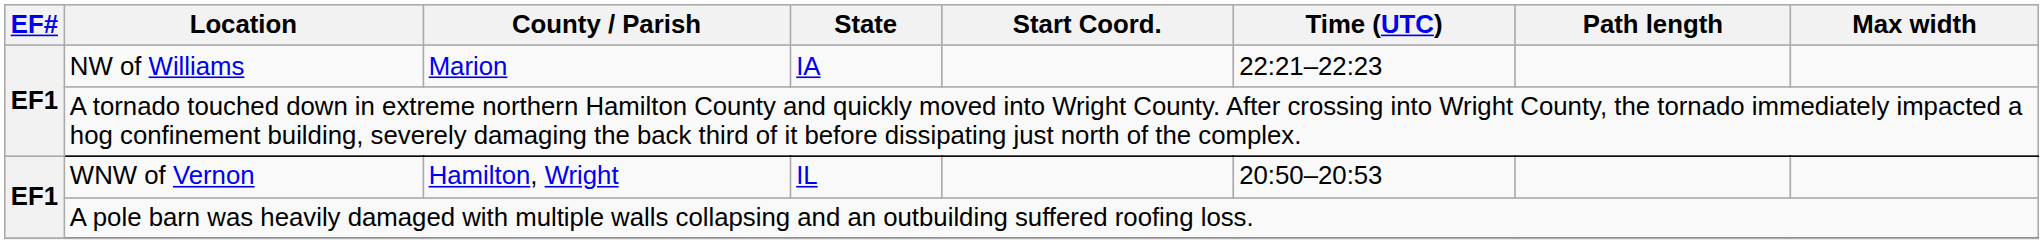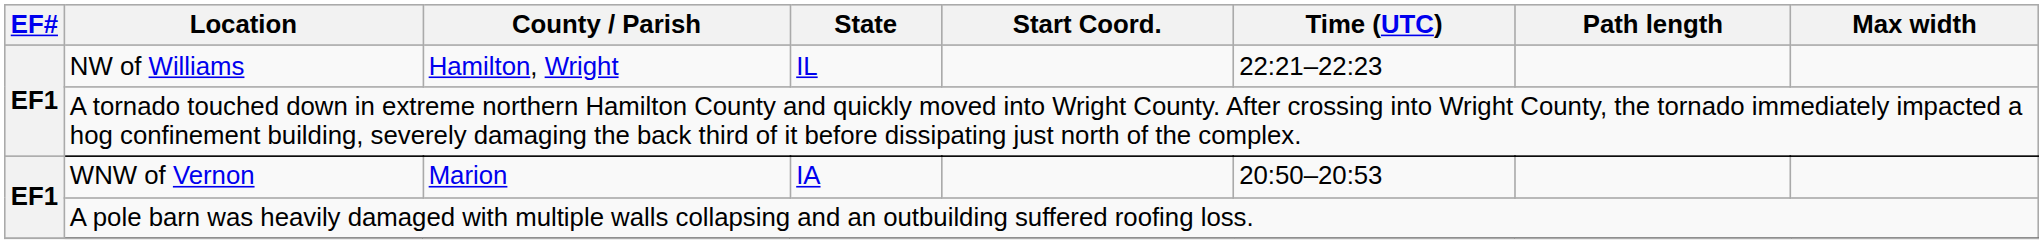NW of Williams | County / Parish: Marion -> Hamilton, Wright
NW of Williams | State: IA -> IL
WNW of Vernon | County / Parish: Hamilton, Wright -> Marion
WNW of Vernon | State: IL -> IA
